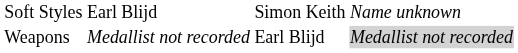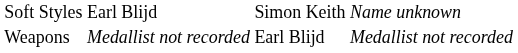Weapons | column 4: lightgrey background -> no background
